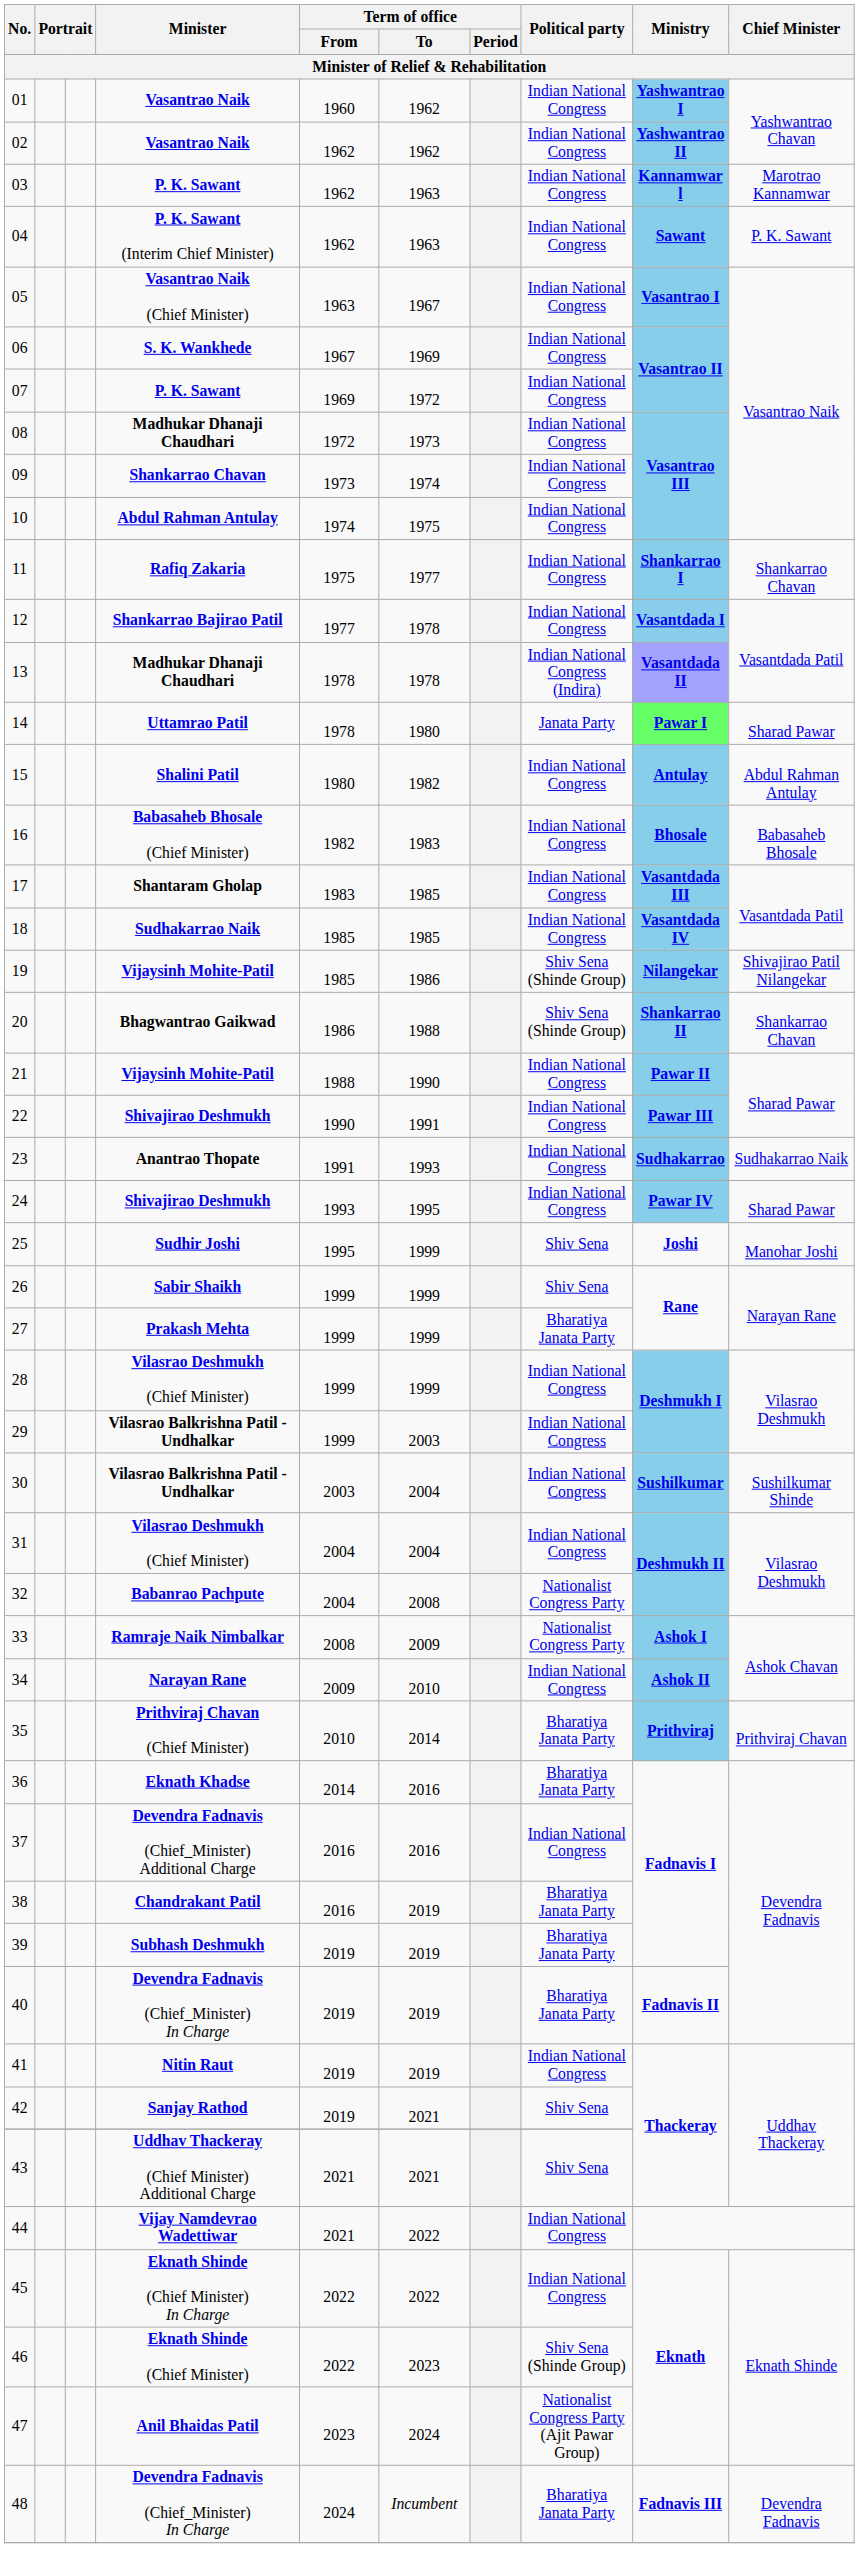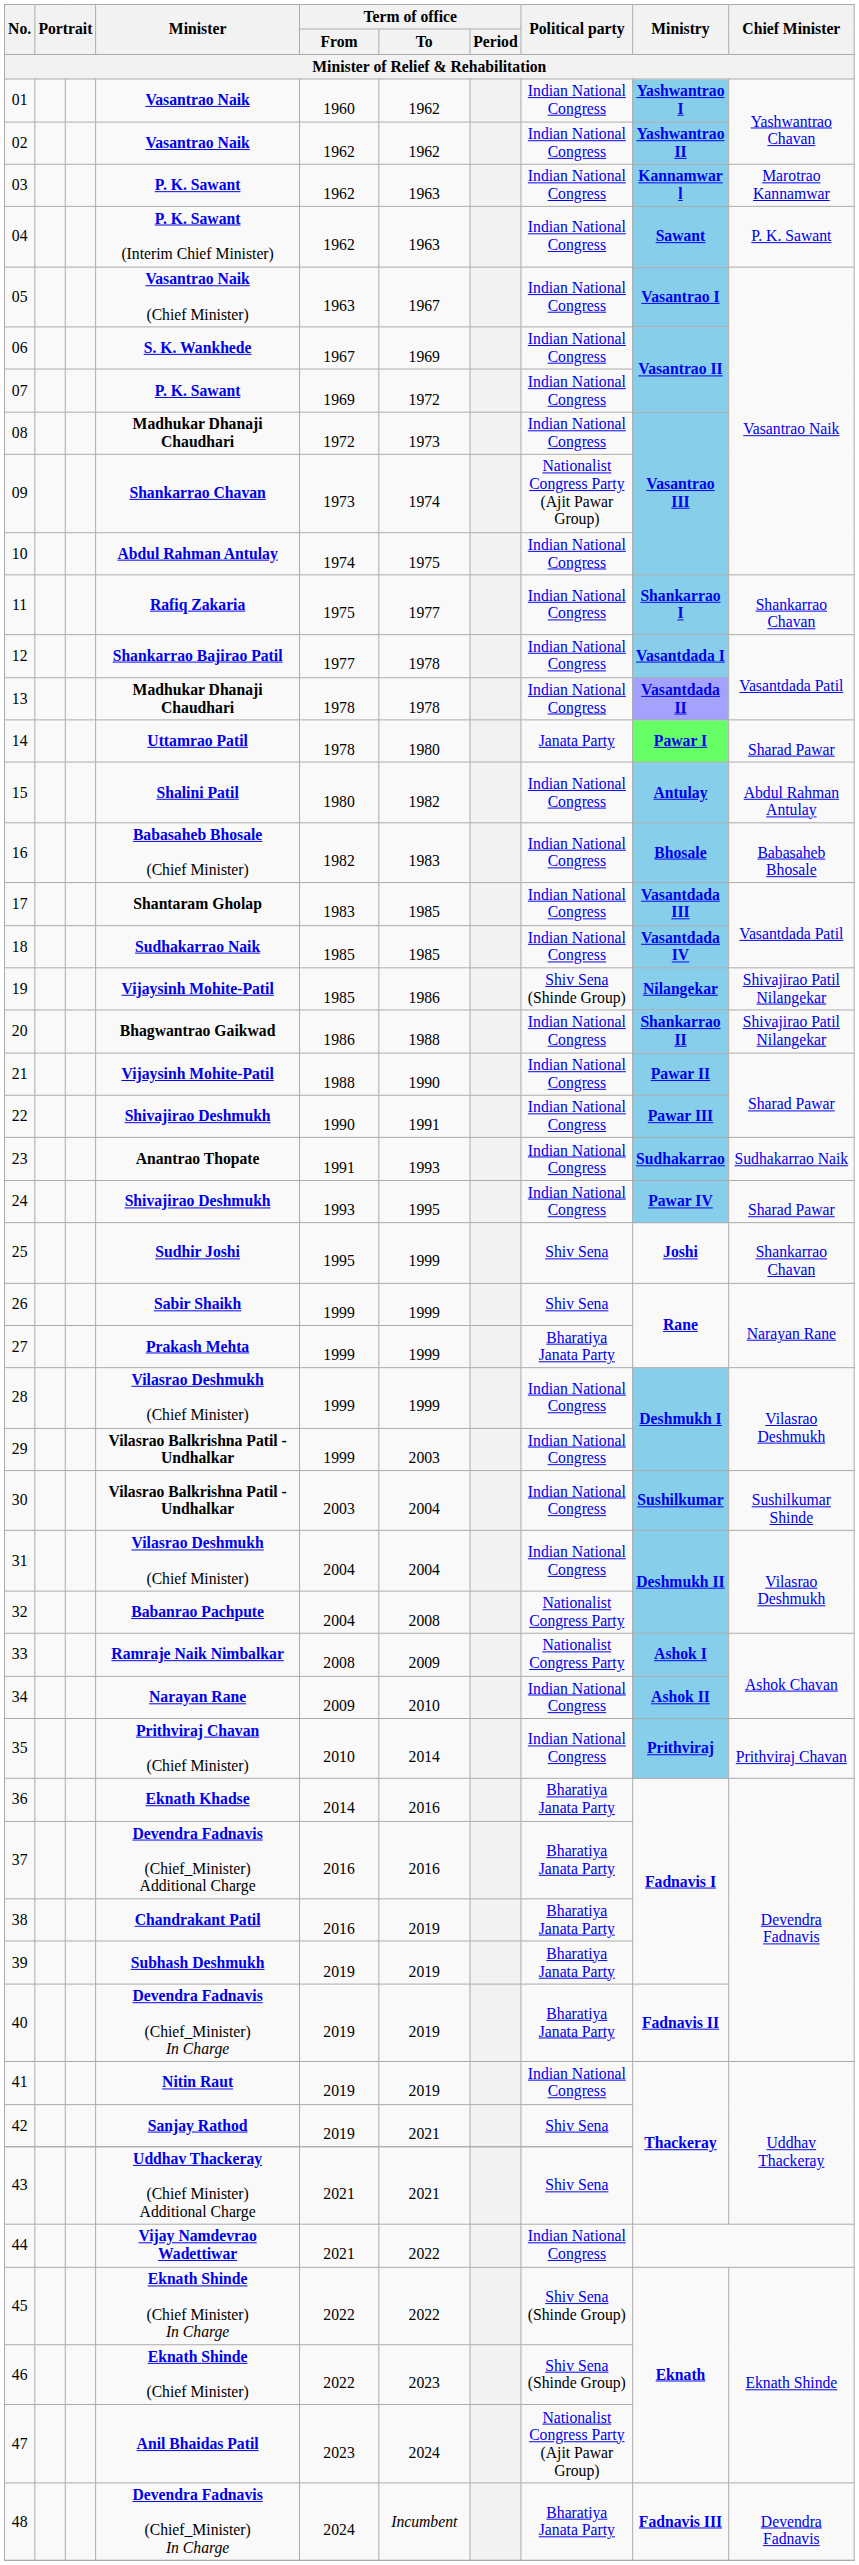09 | Political party: Indian National Congress -> Nationalist Congress Party (Ajit Pawar Group)
13 | Political party: Indian National Congress (Indira) -> Indian National Congress
20 | Political party: Shiv Sena (Shinde Group) -> Indian National Congress
20 | Chief Minister: Shankarrao Chavan -> Shivajirao Patil Nilangekar
25 | Chief Minister: Manohar Joshi -> Shankarrao Chavan
35 | Political party: Bharatiya Janata Party -> Indian National Congress
37 | Political party: Indian National Congress -> Bharatiya Janata Party
45 | Political party: Indian National Congress -> Shiv Sena (Shinde Group)
